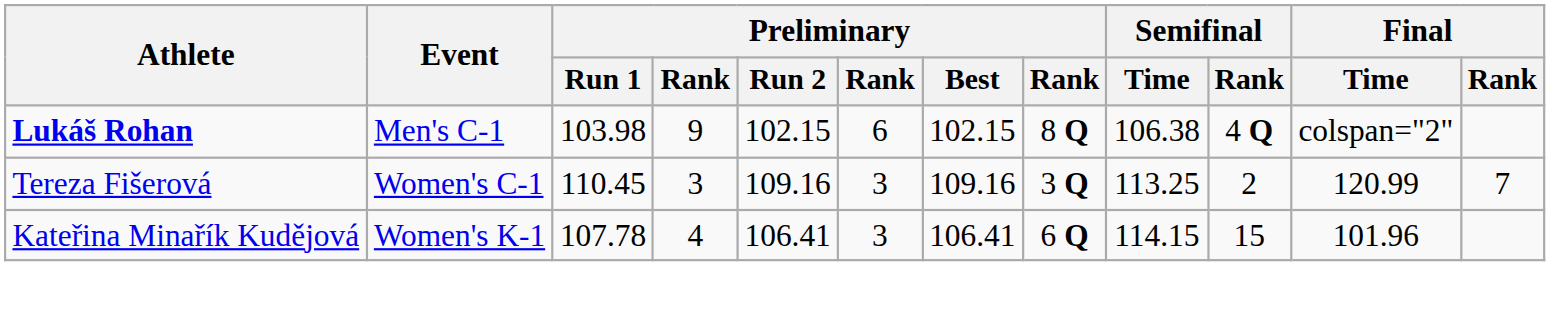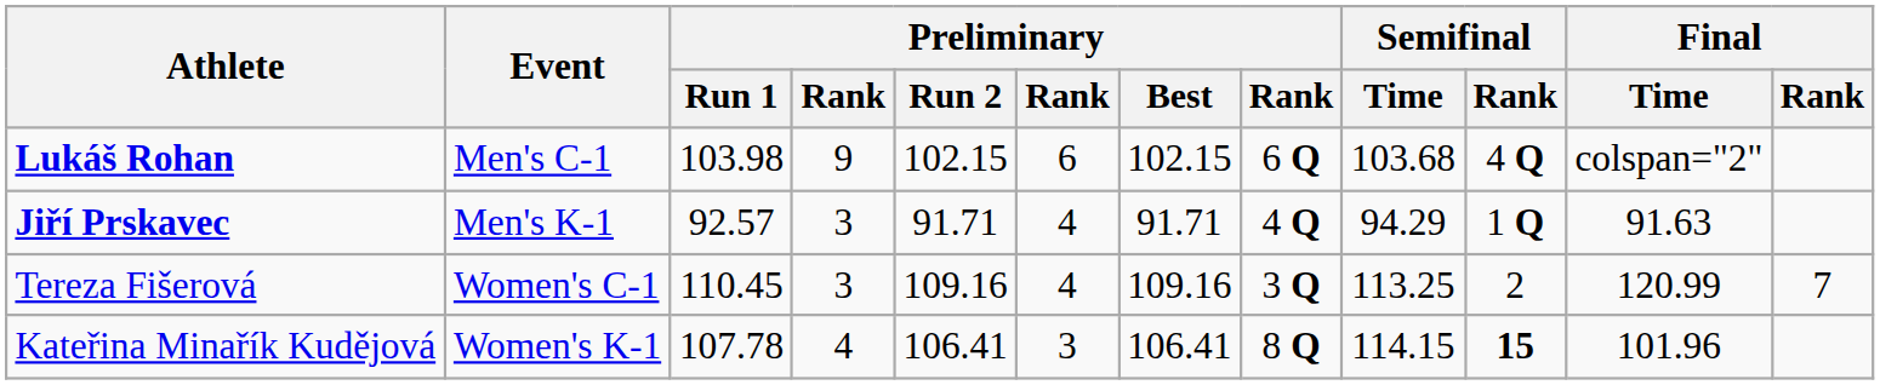Lukáš Rohan | column 8: 8 Q -> 6 Q
Lukáš Rohan | Semifinal / Time: 106.38 -> 103.68
+ row: Jiří Prskavec | Men's K-1 | 92.57 | 3 | 91.71 | 4 | 91.71 | 4 Q | 94.29 | 1 Q | 91.63
Tereza Fišerová | column 6: 3 -> 4
Kateřina Minařík Kudějová | column 8: 6 Q -> 8 Q
Kateřina Minařík Kudějová | Semifinal / Rank: normal -> bold
